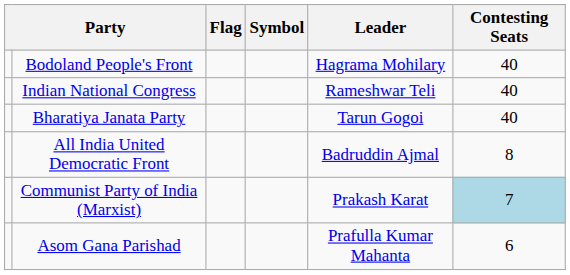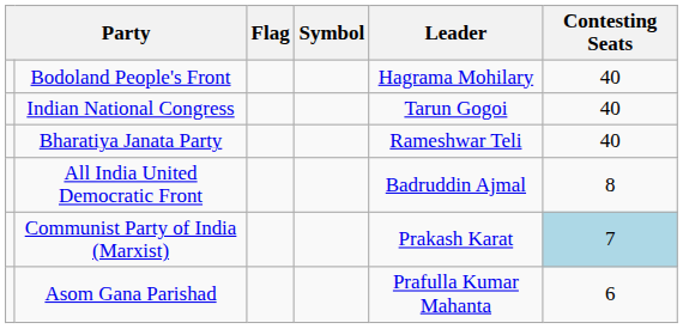Indian National Congress | Leader: Rameshwar Teli -> Tarun Gogoi
Bharatiya Janata Party | Leader: Tarun Gogoi -> Rameshwar Teli
